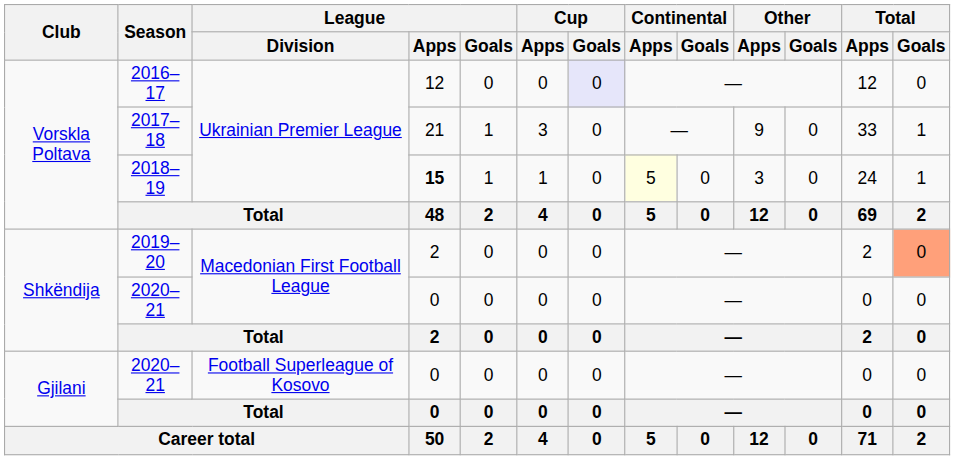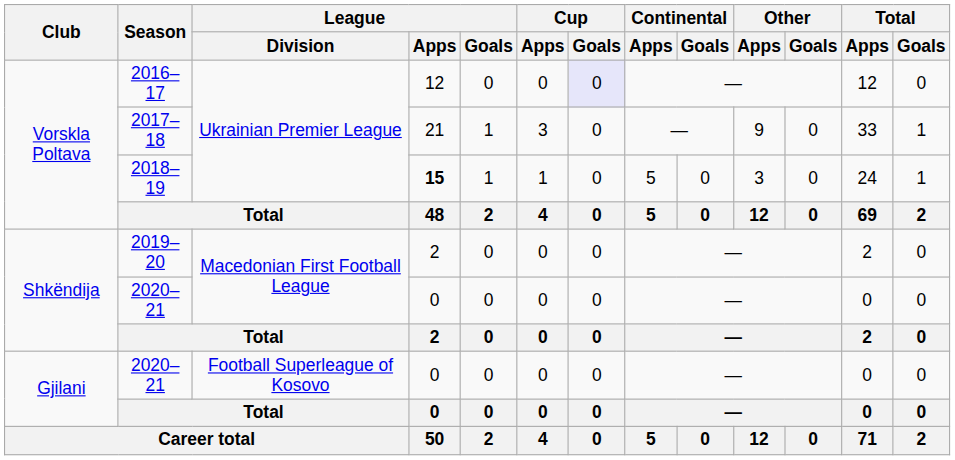2018–19 | Continental / Apps: lightyellow background -> no background
2019–20 | Total / Goals: lightsalmon background -> no background
